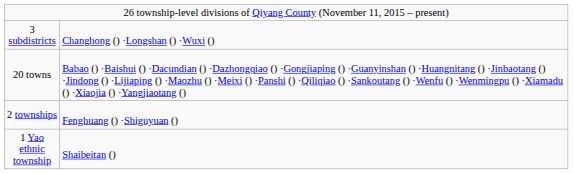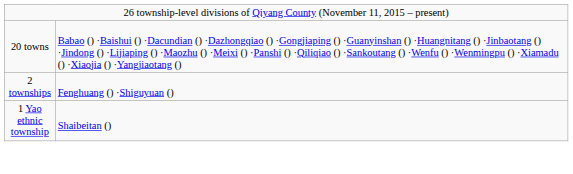- row: 3 subdistricts | Changhong () ·Longshan () ·Wuxi ()
